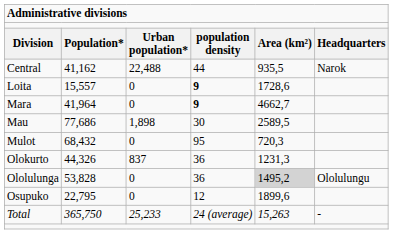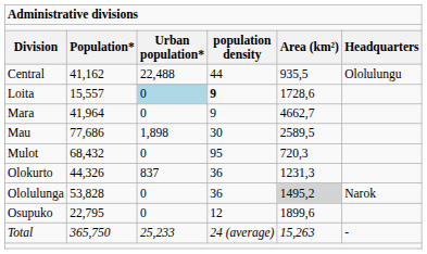Central | column 6: Narok -> Ololulungu
Loita | column 3: no background -> lightblue background
Mara | column 4: bold -> normal
Ololulunga | column 6: Ololulungu -> Narok
